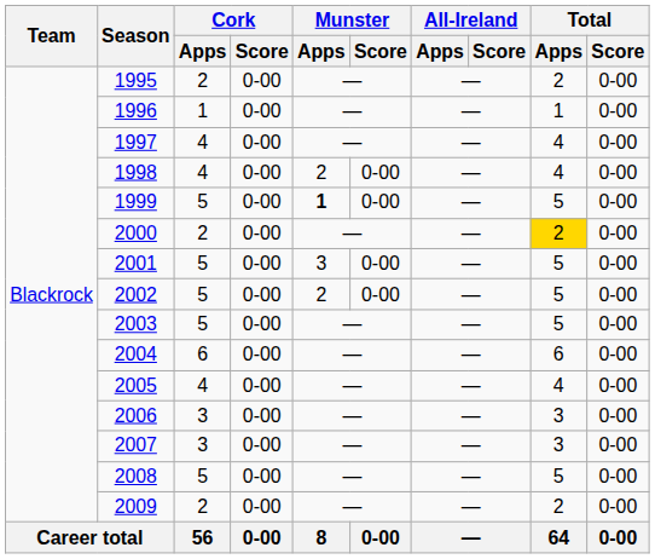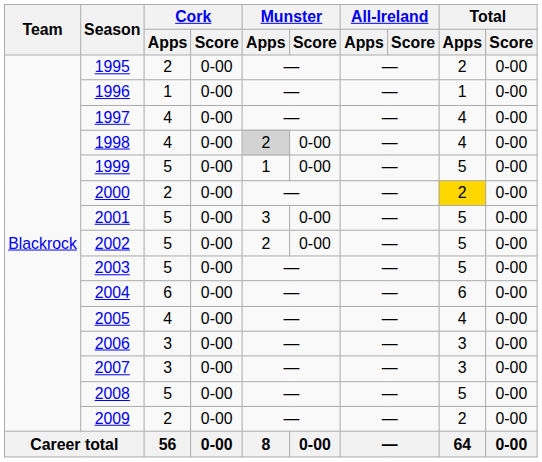1998 | Munster / Apps: no background -> lightgrey background
1999 | Munster / Apps: bold -> normal
